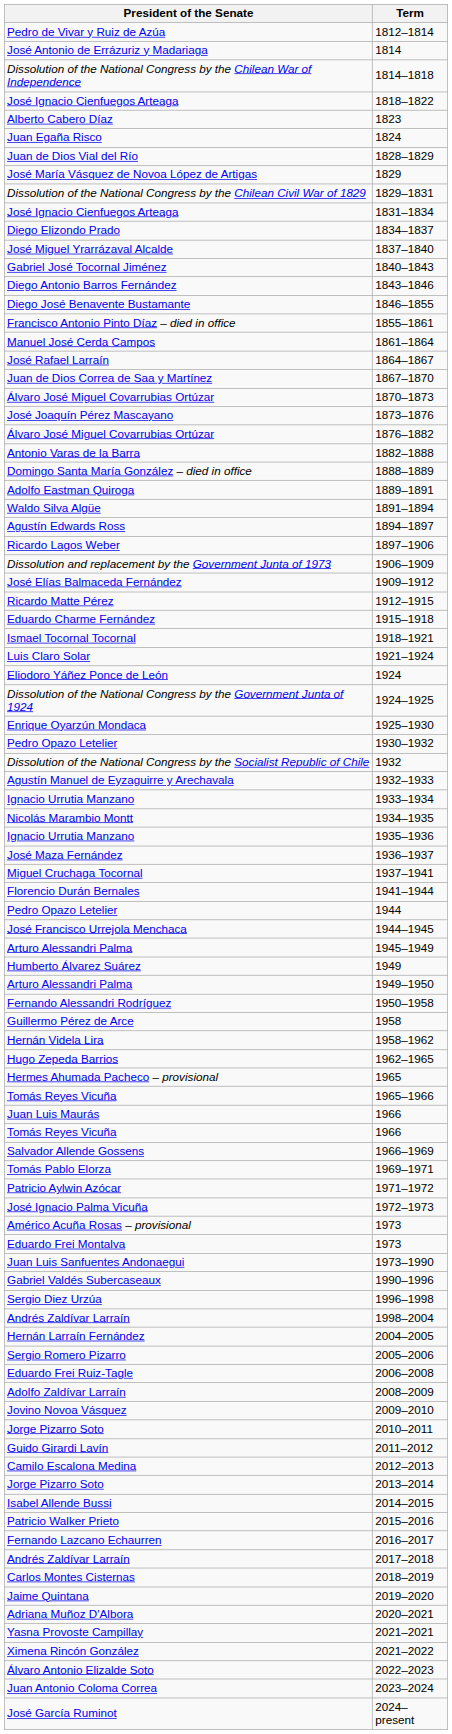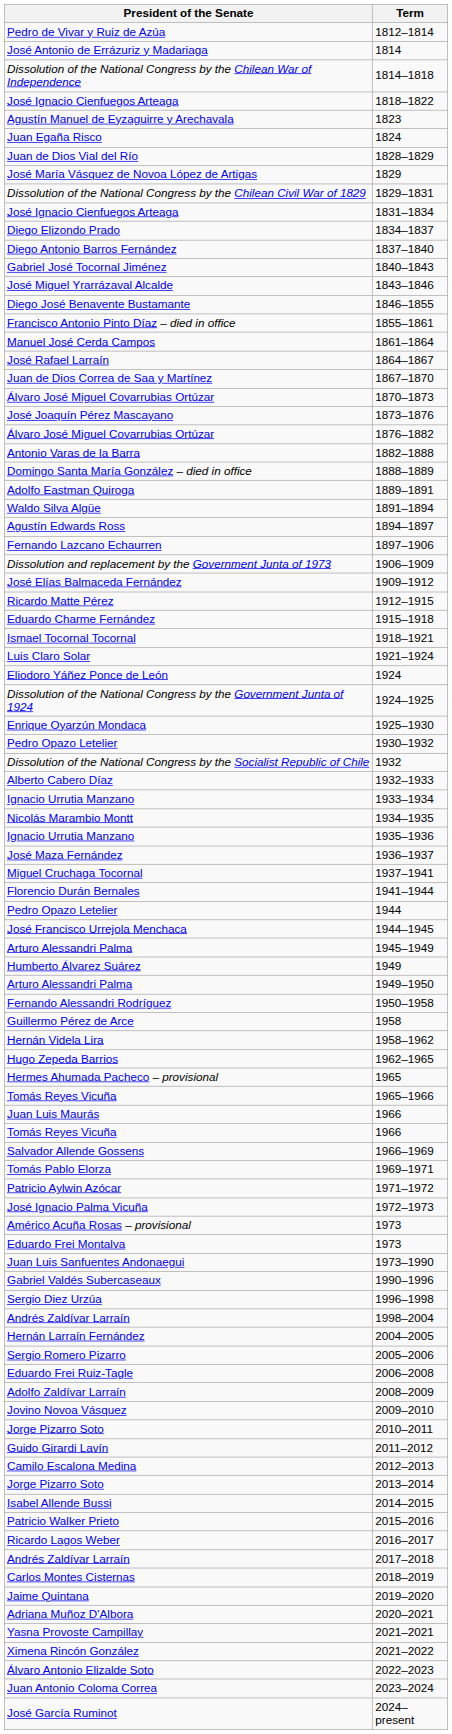row 6 | President of the Senate: Alberto Cabero Díaz -> Agustín Manuel de Eyzaguirre y Arechavala
row 13 | President of the Senate: José Miguel Yrarrázaval Alcalde -> Diego Antonio Barros Fernández
row 15 | President of the Senate: Diego Antonio Barros Fernández -> José Miguel Yrarrázaval Alcalde
row 29 | President of the Senate: Ricardo Lagos Weber -> Fernando Lazcano Echaurren
row 41 | President of the Senate: Agustín Manuel de Eyzaguirre y Arechavala -> Alberto Cabero Díaz
row 82 | President of the Senate: Fernando Lazcano Echaurren -> Ricardo Lagos Weber
